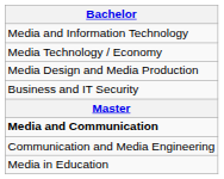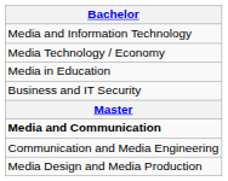row 4 | column 1: Media Design and Media Production -> Media in Education
row 9 | column 1: Media in Education -> Media Design and Media Production
